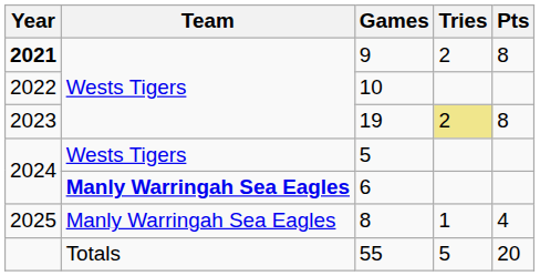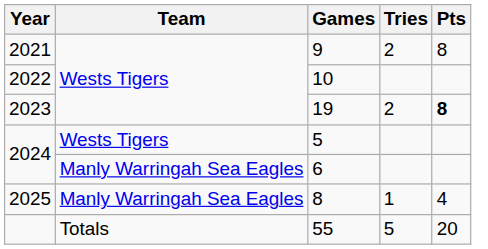9 | Year: bold -> normal
19 | Tries: khaki background -> no background
19 | Pts: normal -> bold
6 | Team: bold -> normal
